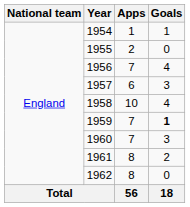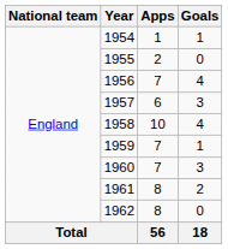1959 | Goals: bold -> normal
